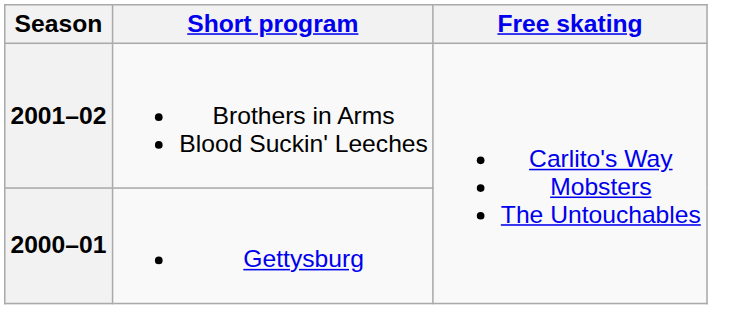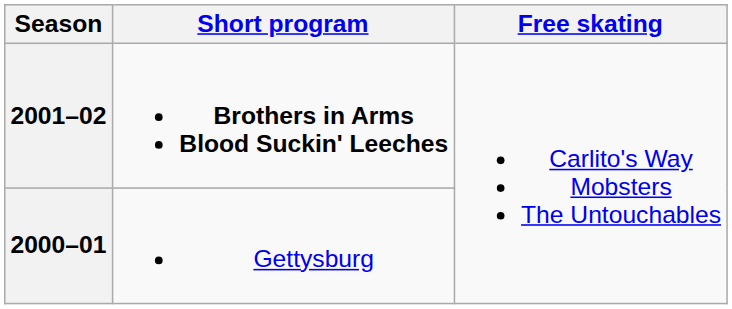2001–02 | Short program: normal -> bold
